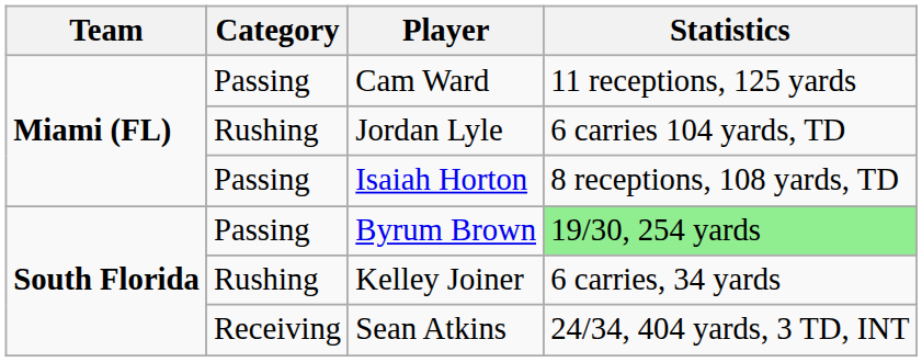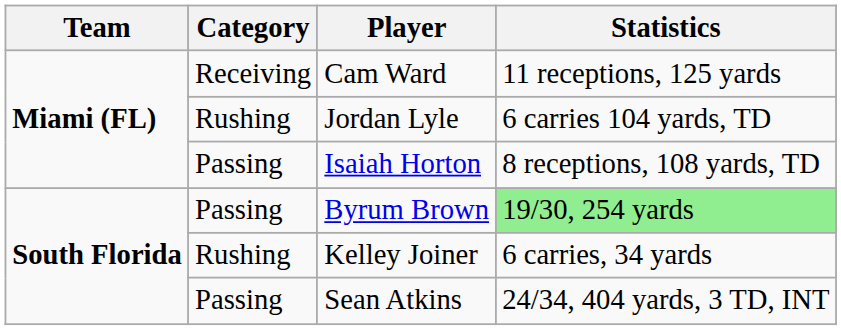Cam Ward | Category: Passing -> Receiving
Sean Atkins | Category: Receiving -> Passing
